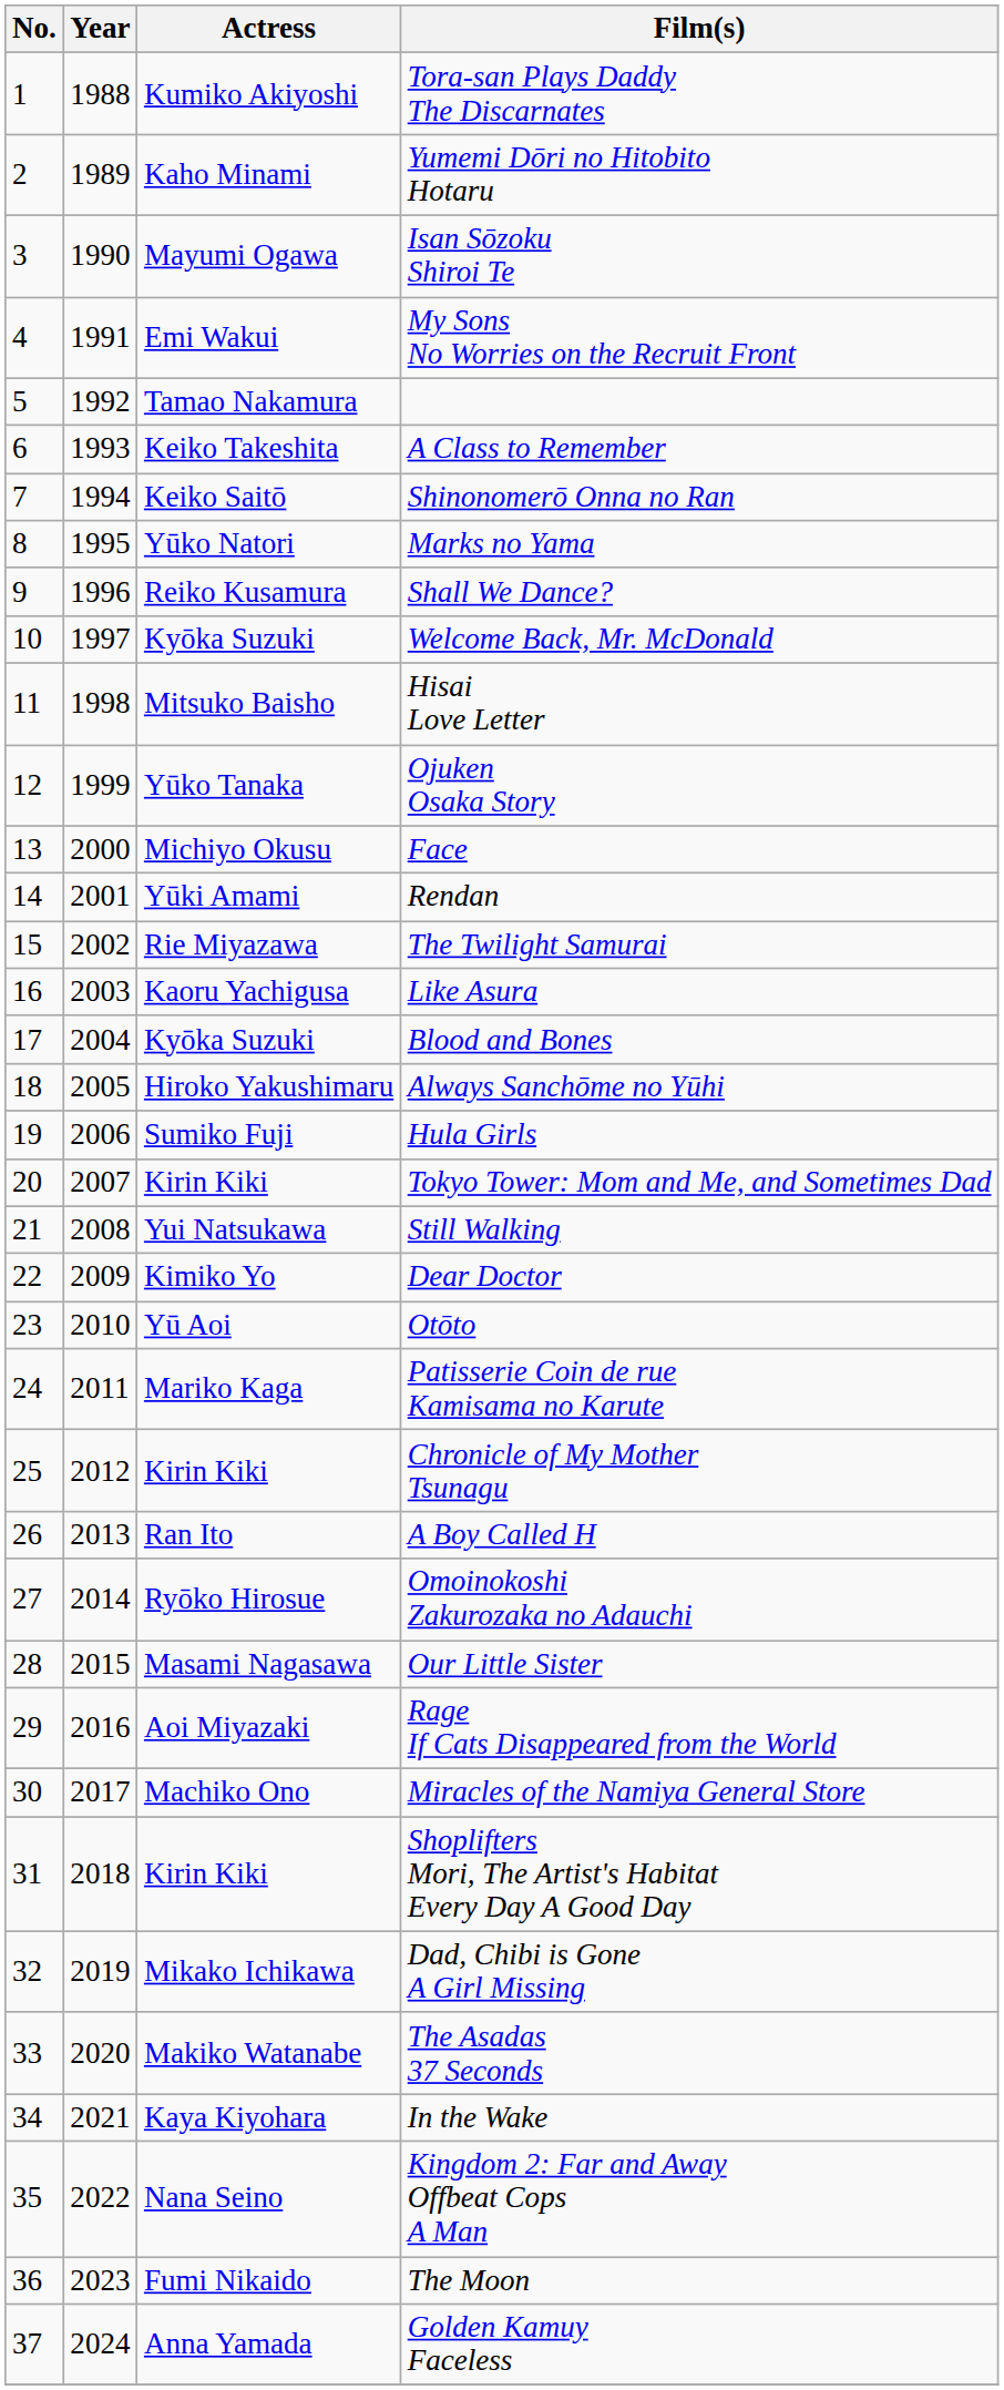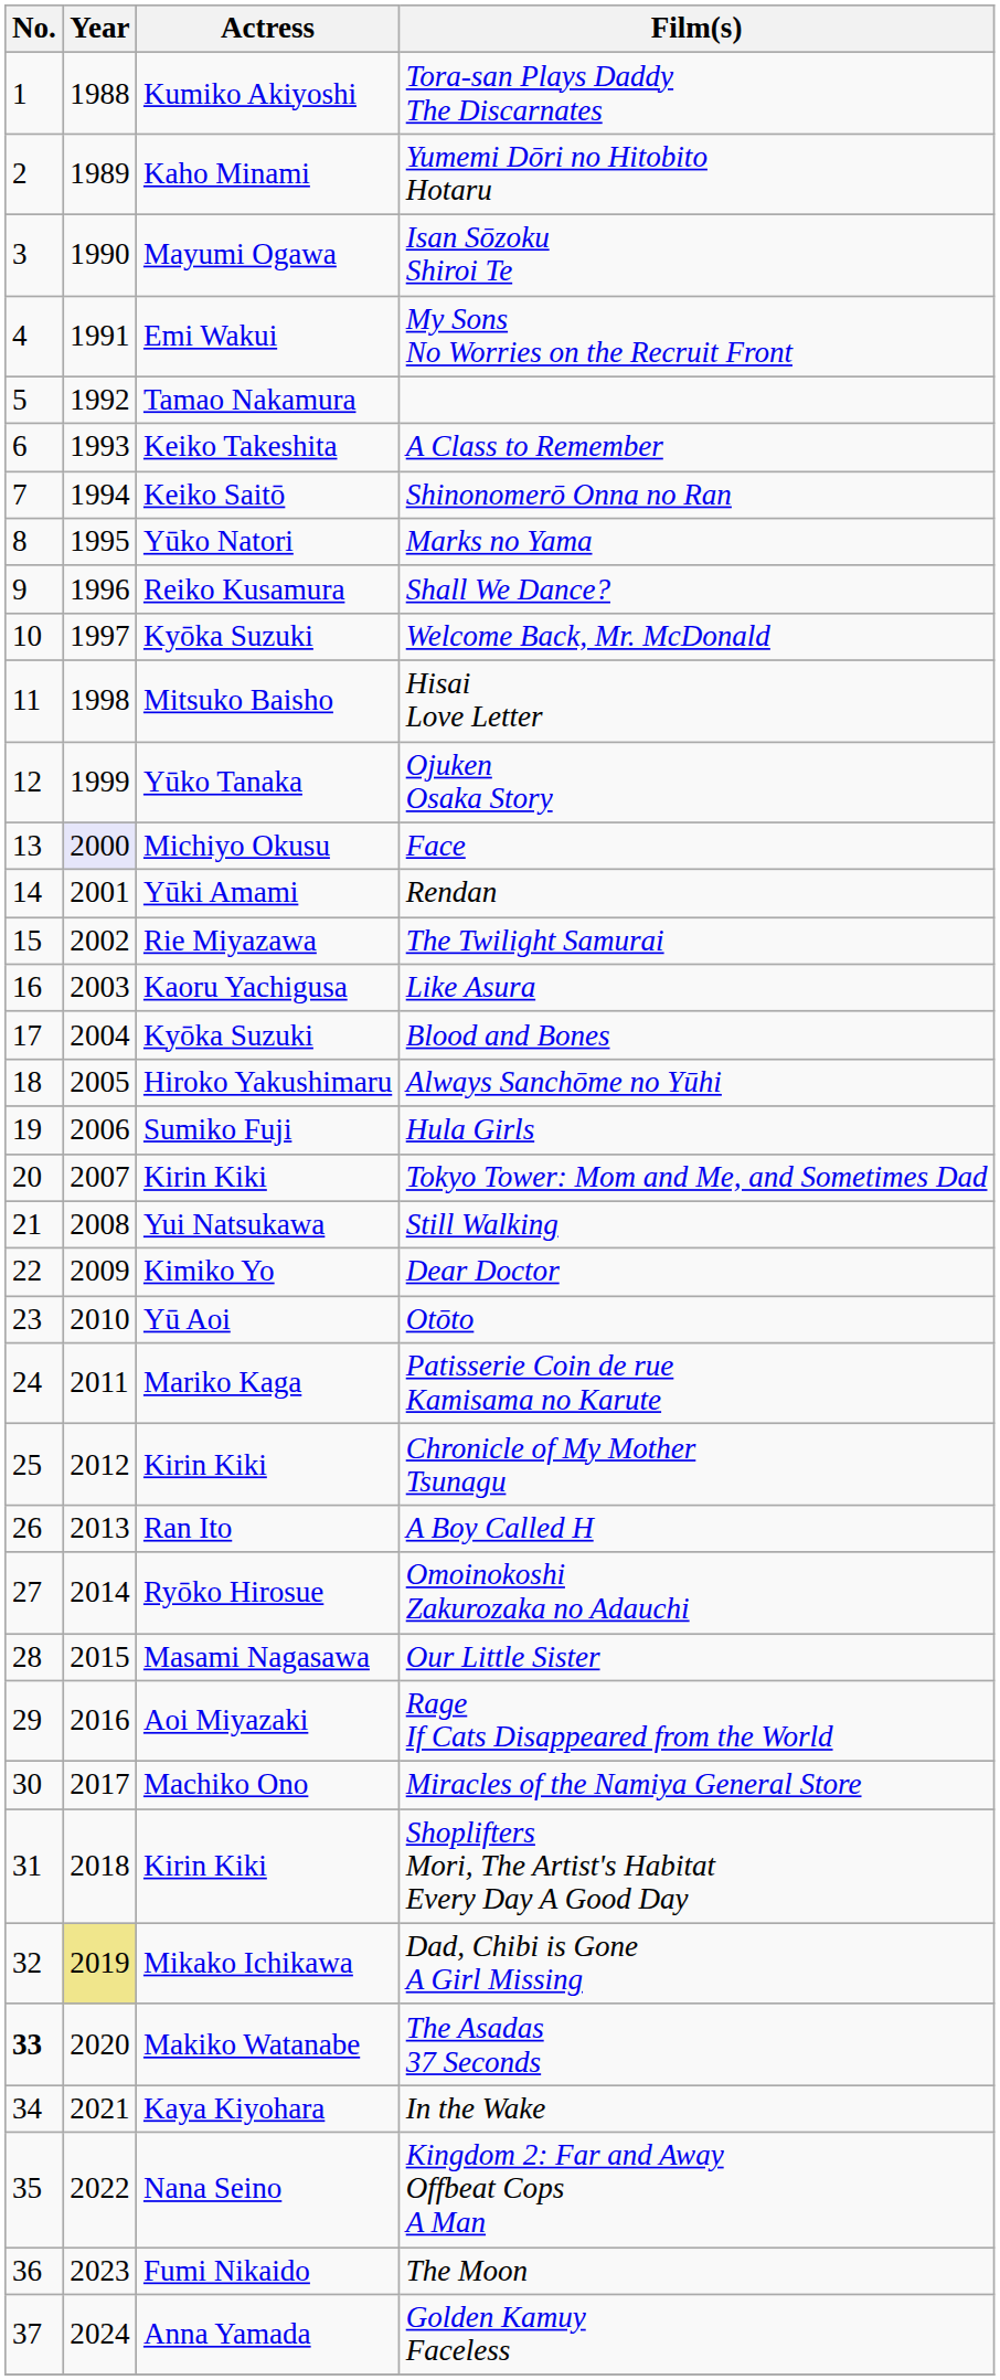Face | Year: no background -> lavender background
Dad, Chibi is Gone A Girl Missing | Year: no background -> khaki background
The Asadas 37 Seconds | No.: normal -> bold
